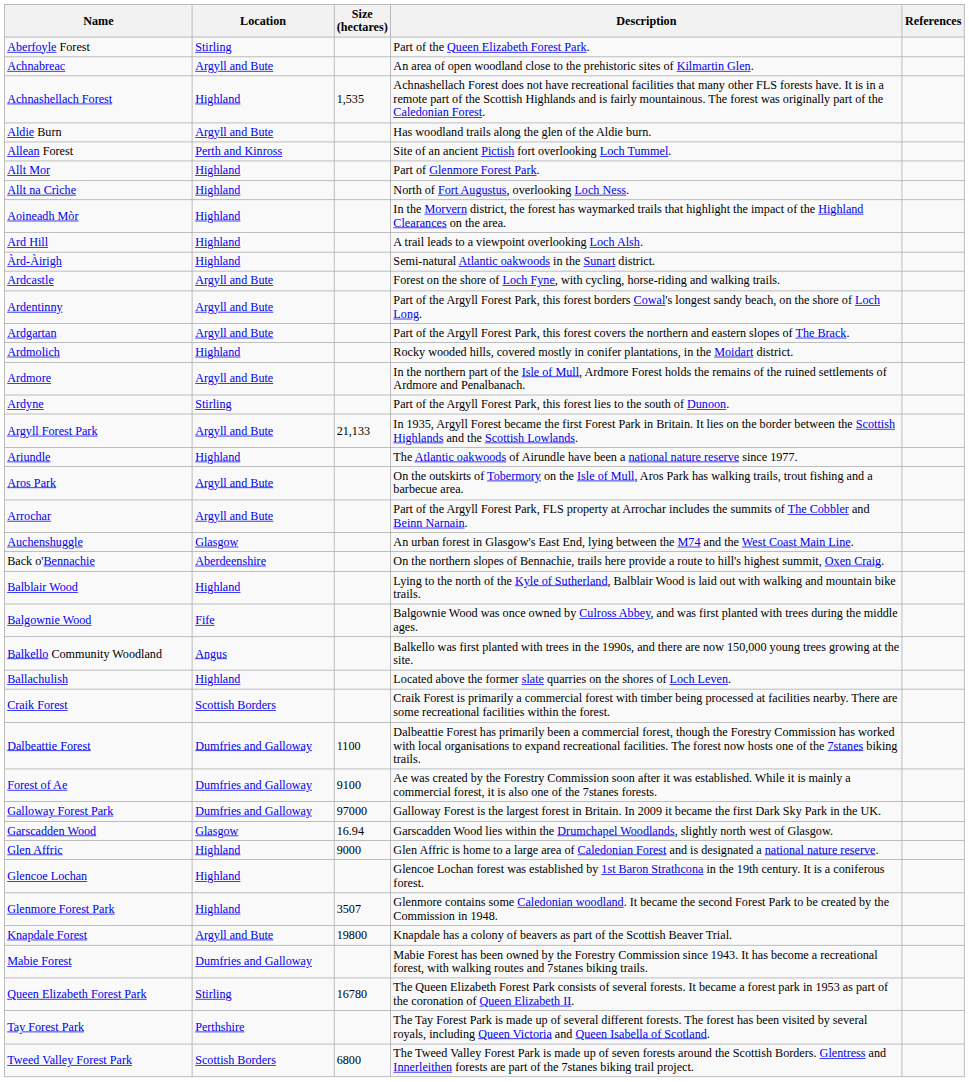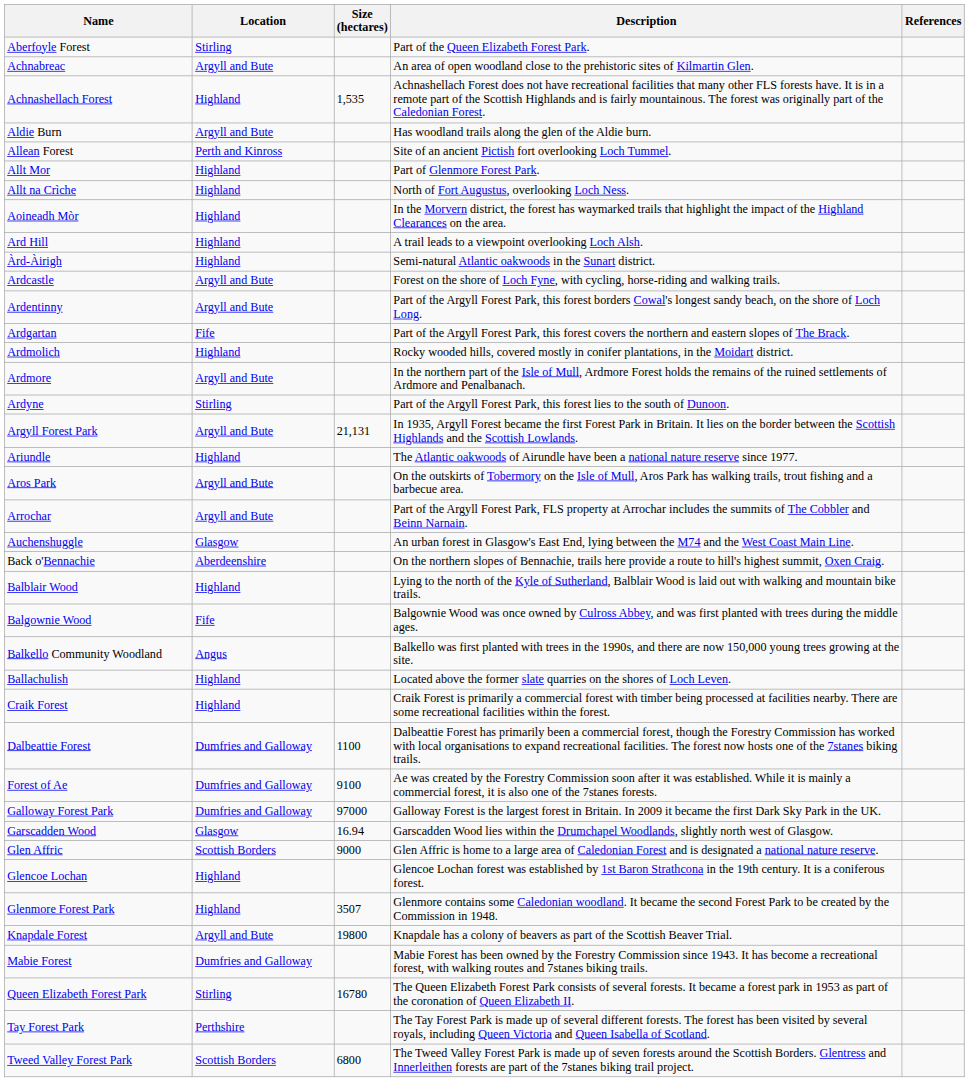Ardgartan | Location: Argyll and Bute -> Fife
Argyll Forest Park | Size (hectares): 21,133 -> 21,131
Craik Forest | Location: Scottish Borders -> Highland
Glen Affric | Location: Highland -> Scottish Borders
